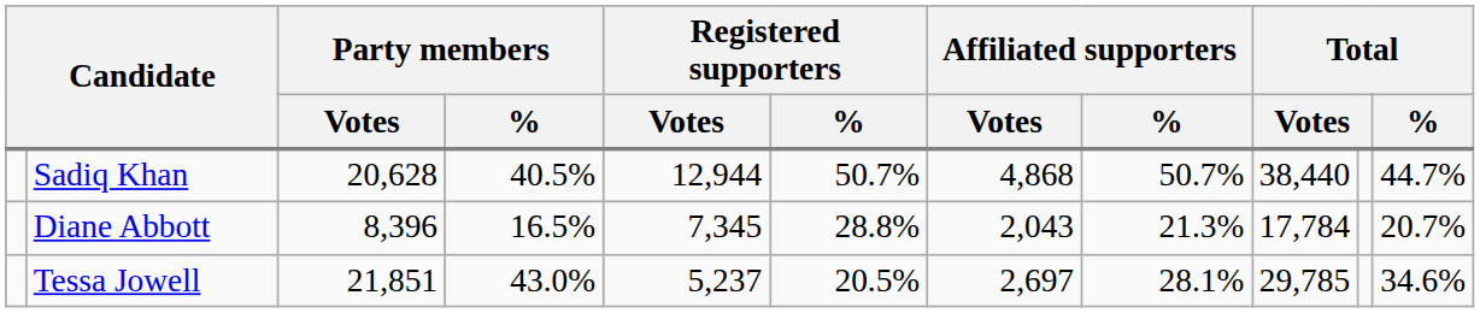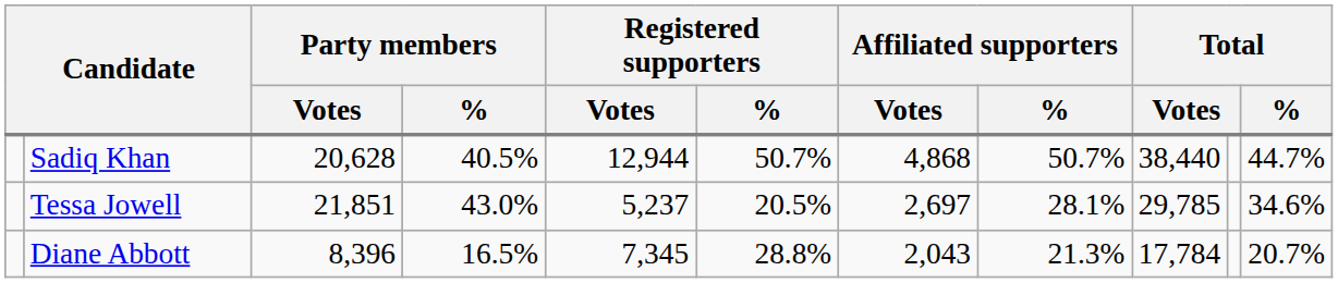rows swapped: Tessa Jowell <-> Diane Abbott
